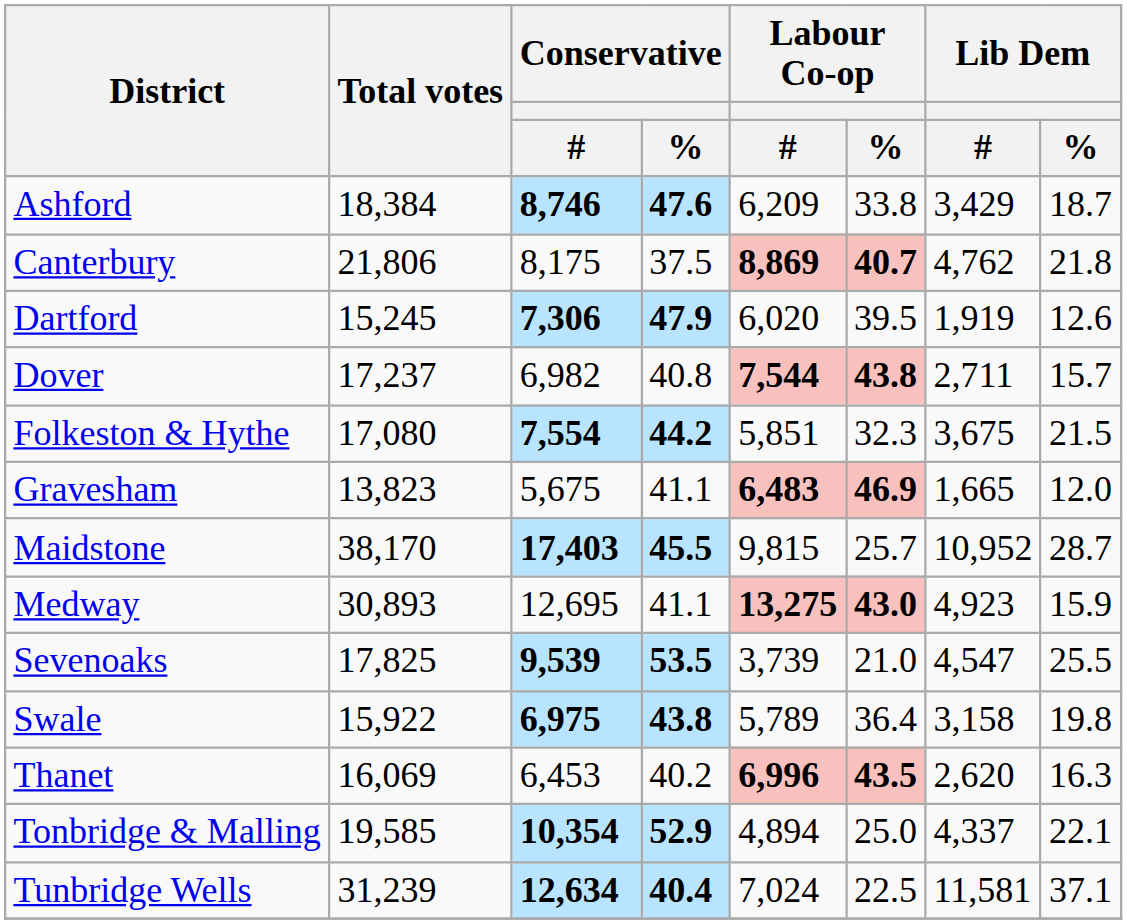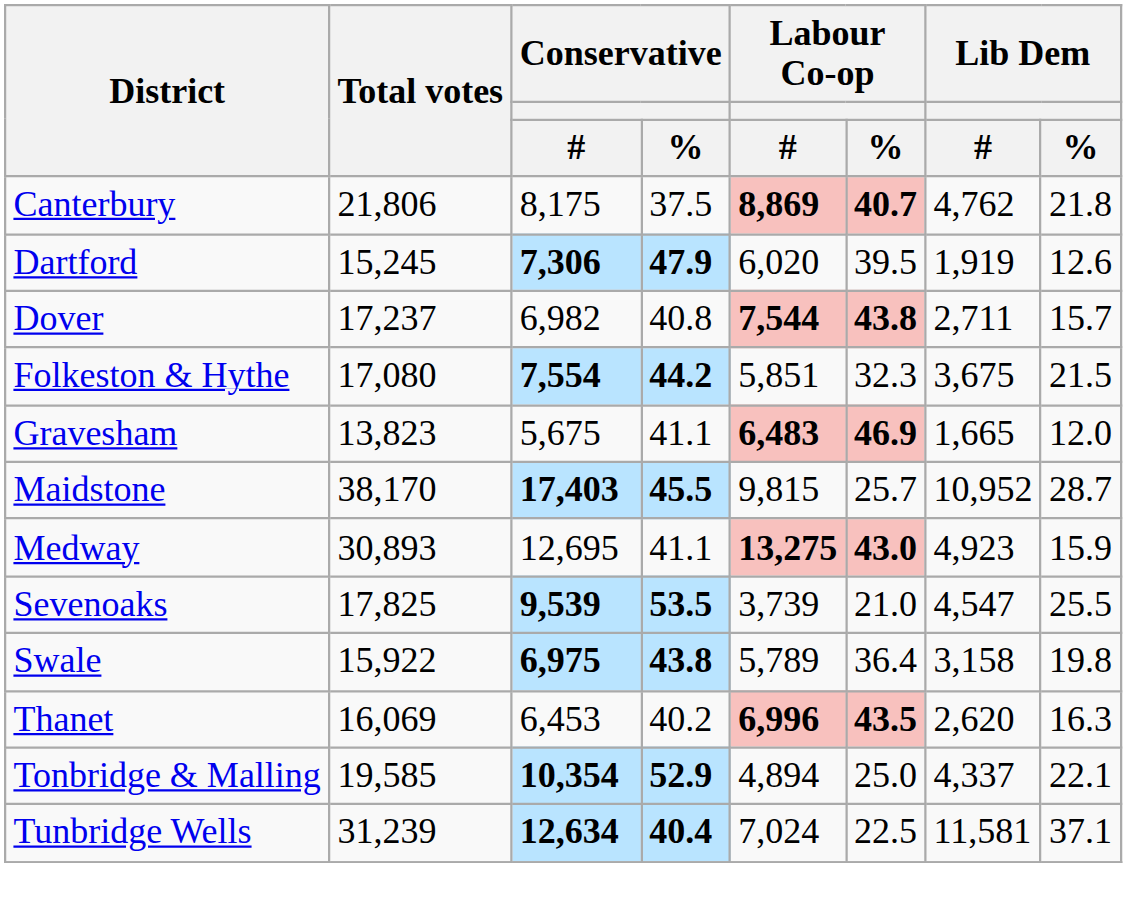- row: Ashford | 18,384 | 8,746 | 47.6 | 6,209 | 33.8 | 3,429 | 18.7
